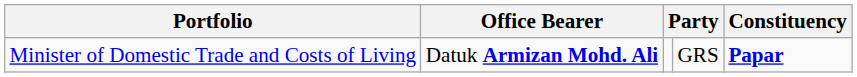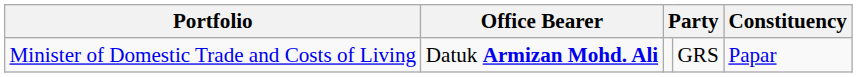Minister of Domestic Trade and Costs of Living | Constituency: bold -> normal
